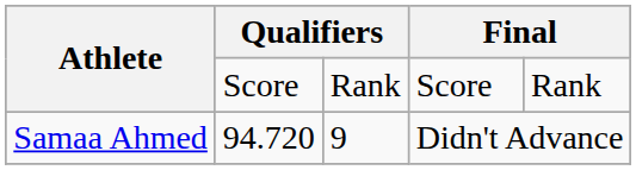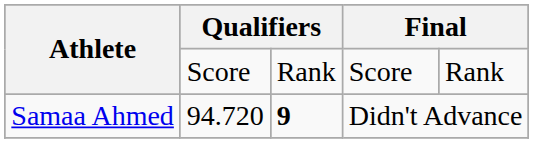Samaa Ahmed | column 3: normal -> bold
